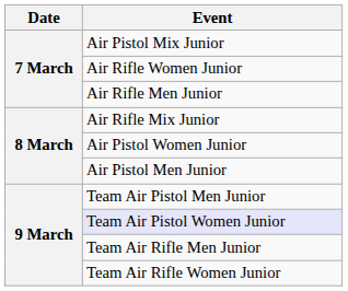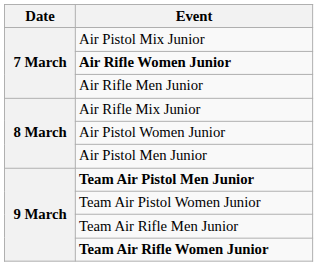Air Rifle Women Junior | Event: normal -> bold
Team Air Pistol Men Junior | Event: normal -> bold
Team Air Pistol Women Junior | Event: lavender background -> no background
Team Air Rifle Women Junior | Event: normal -> bold
